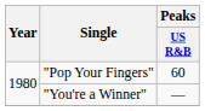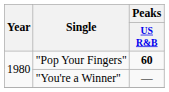"Pop Your Fingers" | Peaks / US R&B: normal -> bold
